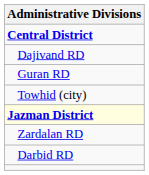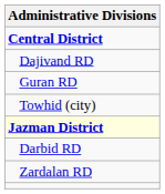row 7 | column 1: Zardalan RD -> Darbid RD
row 8 | column 1: Darbid RD -> Zardalan RD
